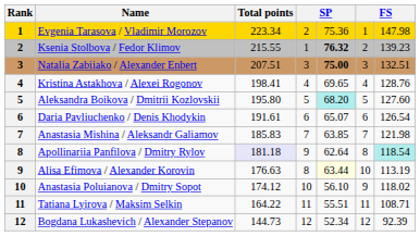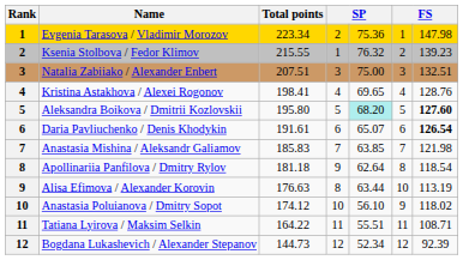Ksenia Stolbova / Fedor Klimov | column 5: bold -> normal
Natalia Zabiiako / Alexander Enbert | column 5: bold -> normal
Aleksandra Boikova / Dmitrii Kozlovskii | column 7: normal -> bold
Daria Pavliuchenko / Denis Khodykin | column 7: normal -> bold
Apollinariia Panfilova / Dmitry Rylov | Total points: lavender background -> no background
Apollinariia Panfilova / Dmitry Rylov | column 7: paleturquoise background -> no background
Alisa Efimova / Alexander Korovin | column 5: lightyellow background -> no background
